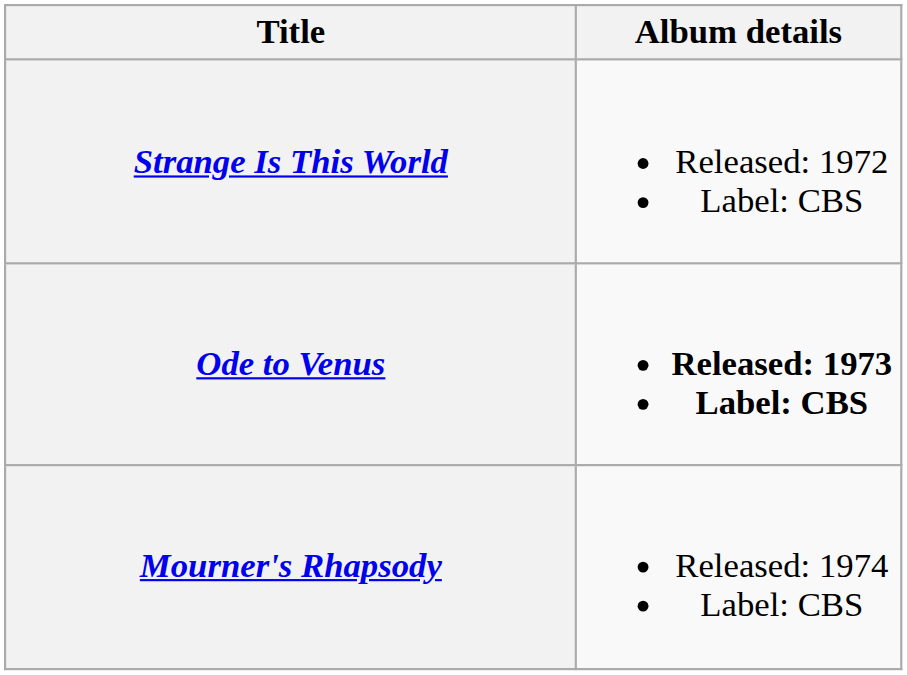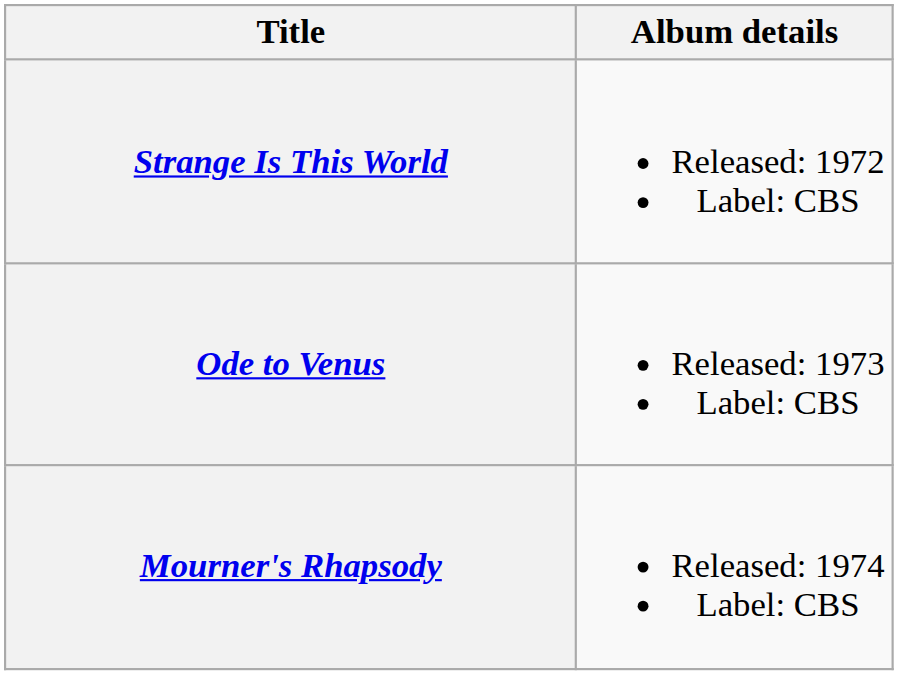Ode to Venus | Album details: bold -> normal
